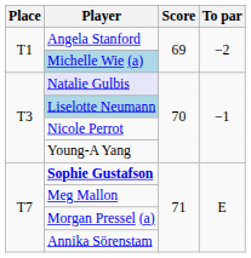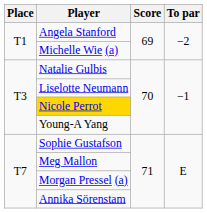Michelle Wie (a) | Player: lightblue background -> no background
Natalie Gulbis | Player: lavender background -> no background
Liselotte Neumann | Player: lightblue background -> no background
Nicole Perrot | Player: no background -> gold background
Sophie Gustafson | Player: bold -> normal
